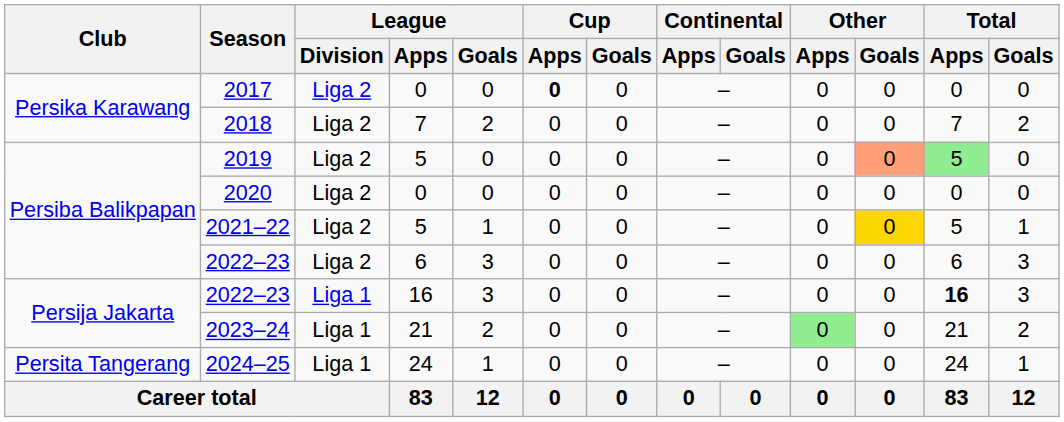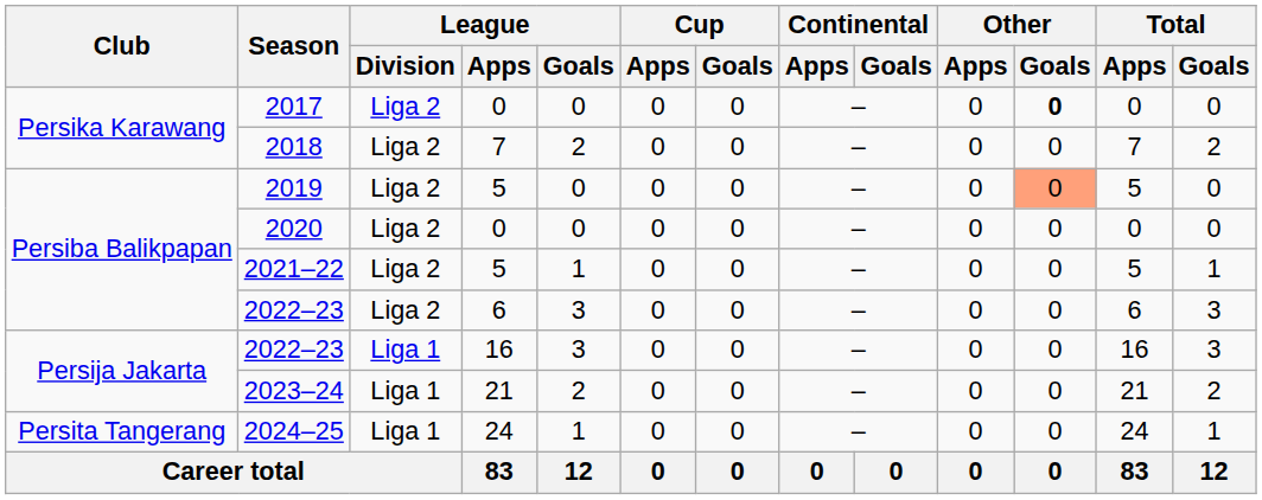2017 | Cup / Apps: bold -> normal
2017 | Other / Goals: normal -> bold
2019 | Total / Apps: lightgreen background -> no background
2021–22 | Other / Goals: gold background -> no background
2022–23 / 16 | Total / Apps: bold -> normal
2023–24 | Other / Apps: lightgreen background -> no background
